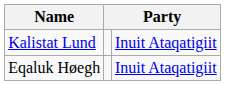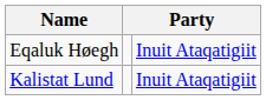rows swapped: Kalistat Lund <-> Eqaluk Høegh
